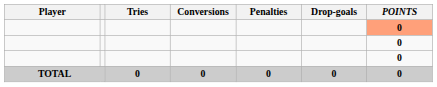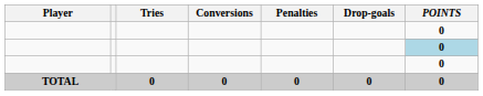row 2 | POINTS: lightsalmon background -> no background
row 3 | POINTS: no background -> lightblue background
